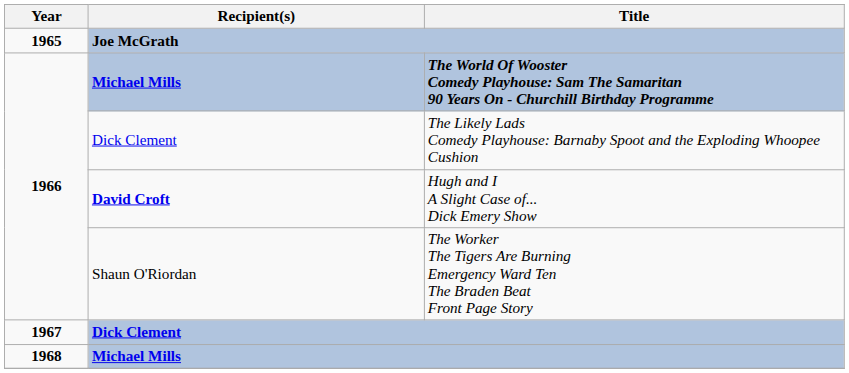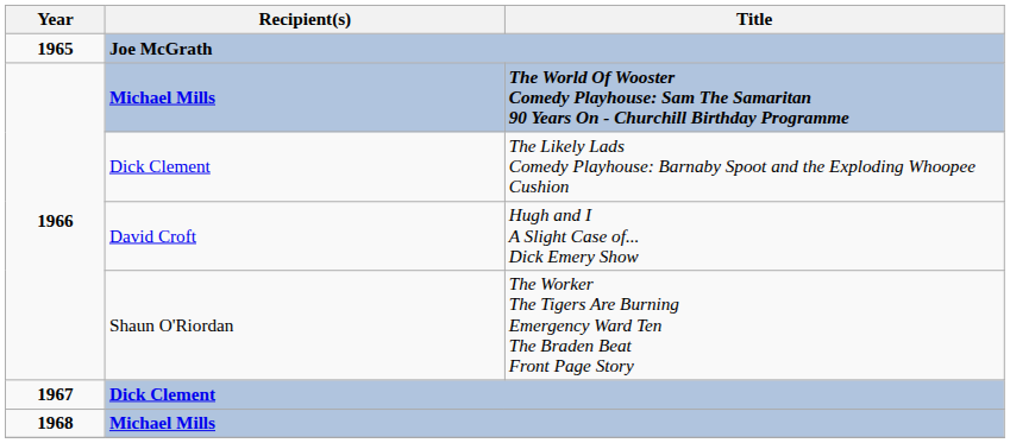Hugh and I A Slight Case of... Dick Emery Show | Recipient(s): bold -> normal
